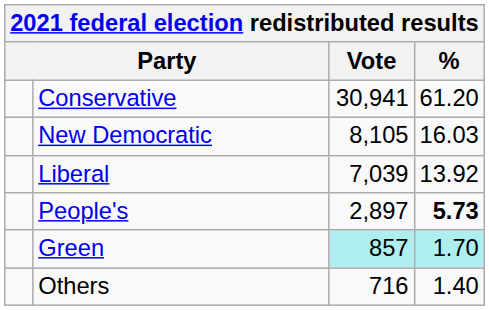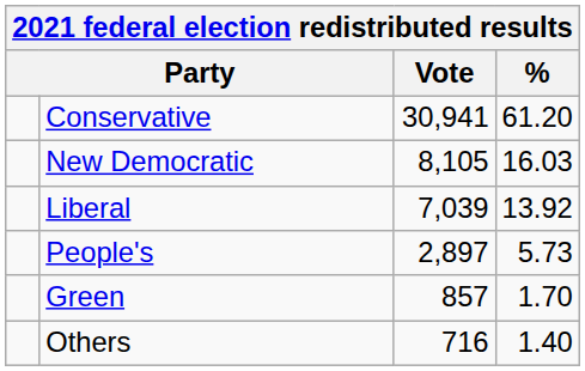People's | %: bold -> normal
Green | Vote: paleturquoise background -> no background
Green | %: paleturquoise background -> no background
